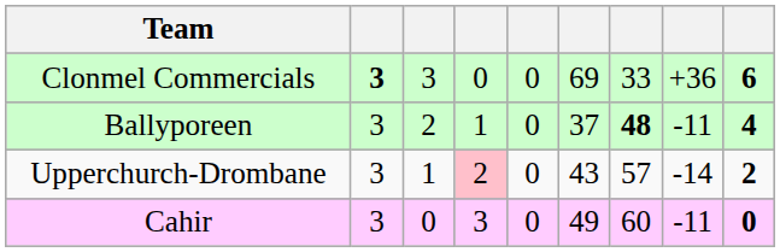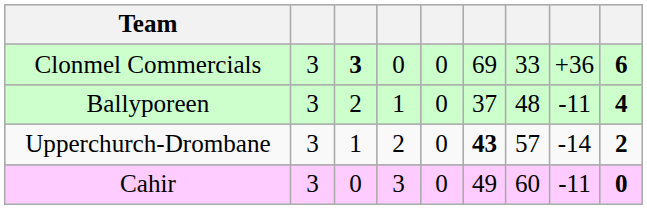Clonmel Commercials | column 2: bold -> normal
Clonmel Commercials | column 3: normal -> bold
Ballyporeen | column 7: bold -> normal
Upperchurch-Drombane | column 4: pink background -> no background
Upperchurch-Drombane | column 6: normal -> bold
